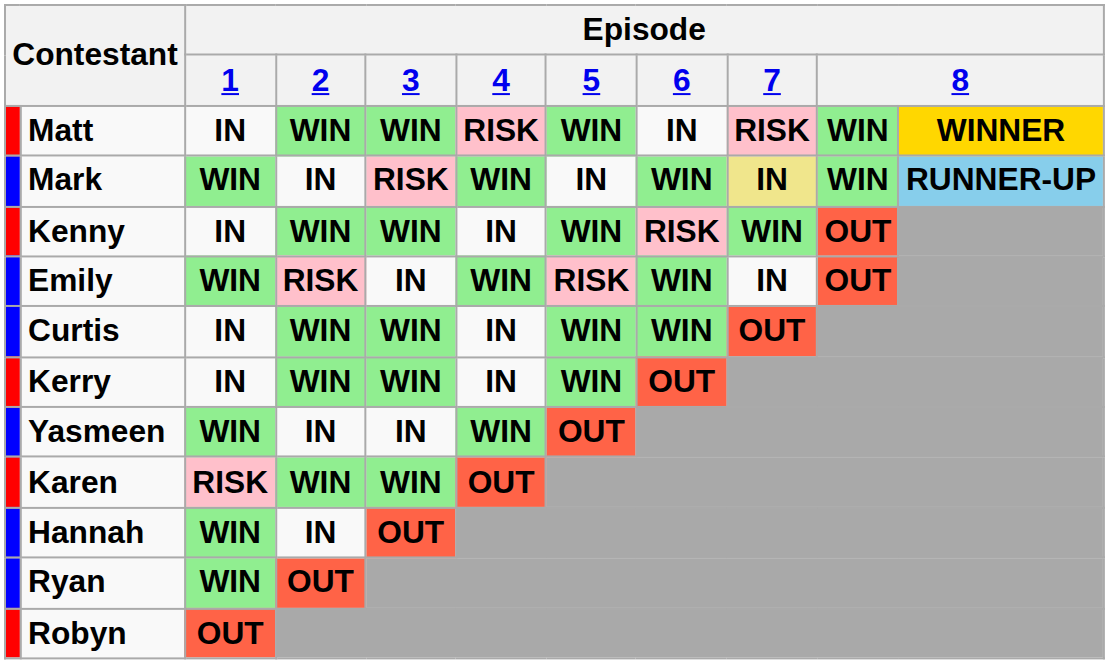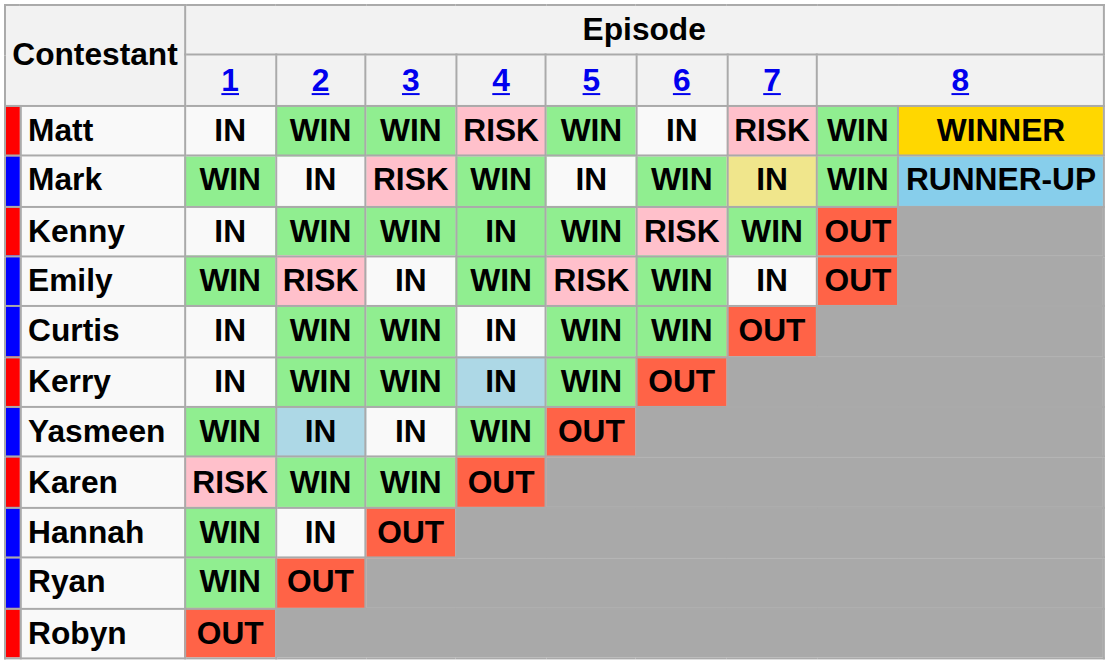Kenny | Episode / 4: no background -> lightgreen background
Kerry | Episode / 4: no background -> lightblue background
Yasmeen | Episode / 2: no background -> lightblue background
